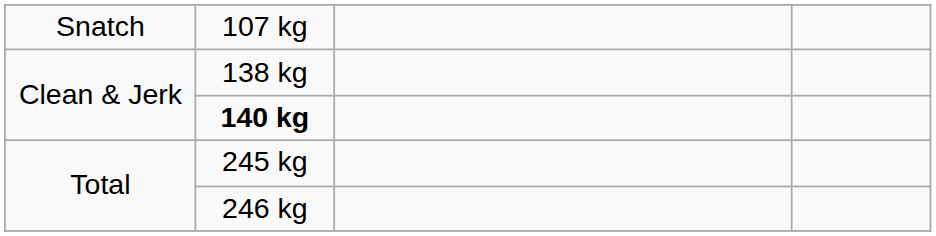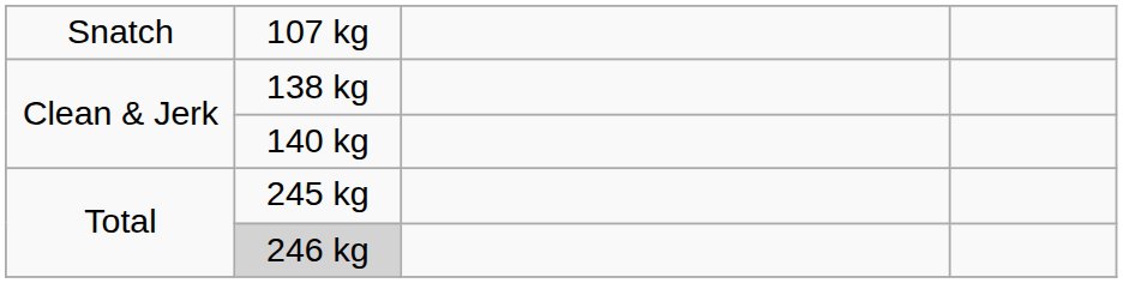140 kg | column 2: bold -> normal
246 kg | column 2: no background -> lightgrey background
